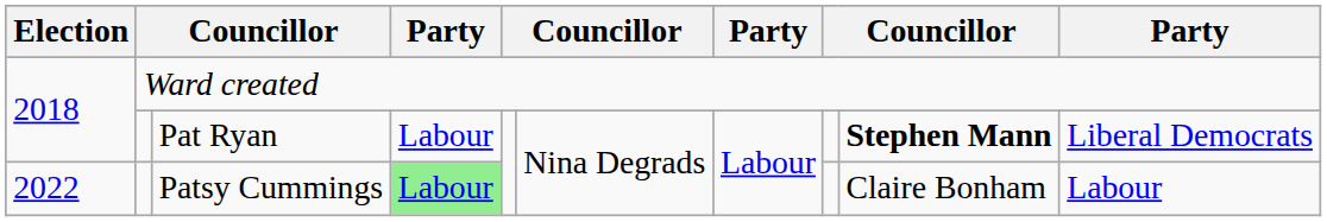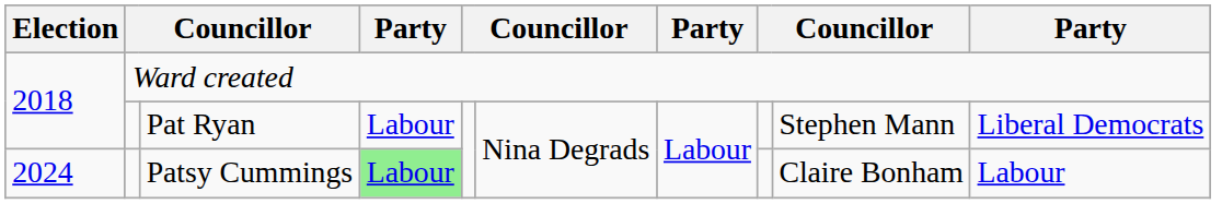Pat Ryan | column 9: bold -> normal
Patsy Cummings | Election: 2022 -> 2024
